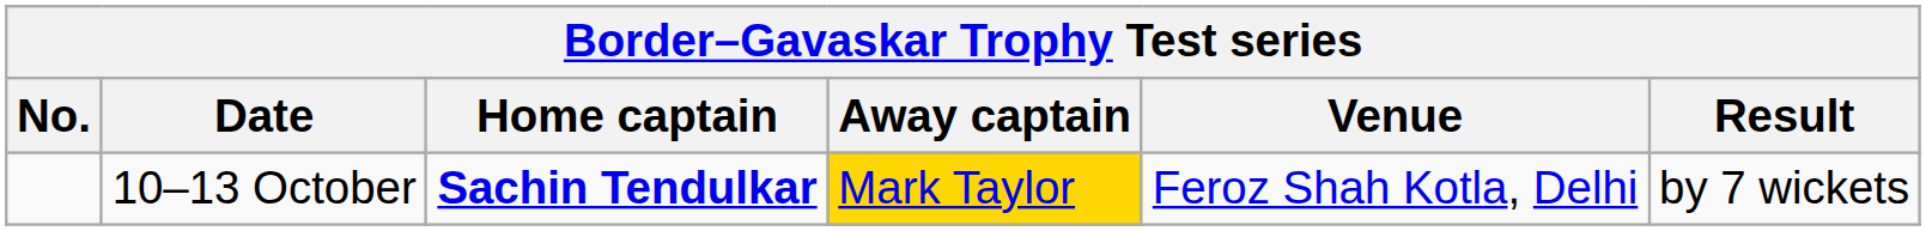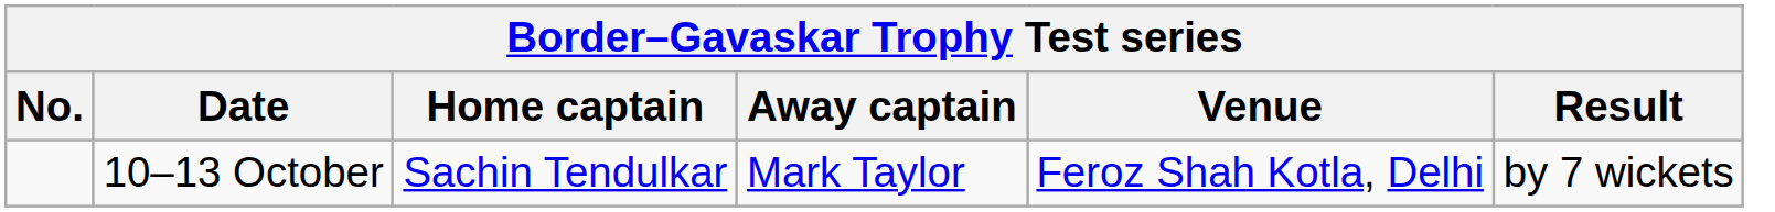10–13 October | Home captain: bold -> normal
10–13 October | Away captain: gold background -> no background
